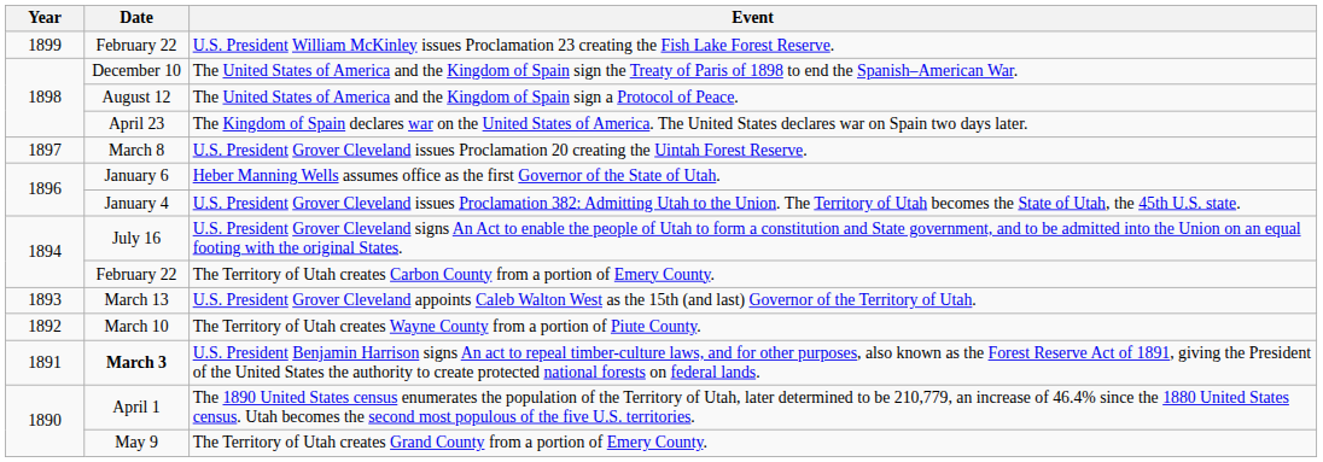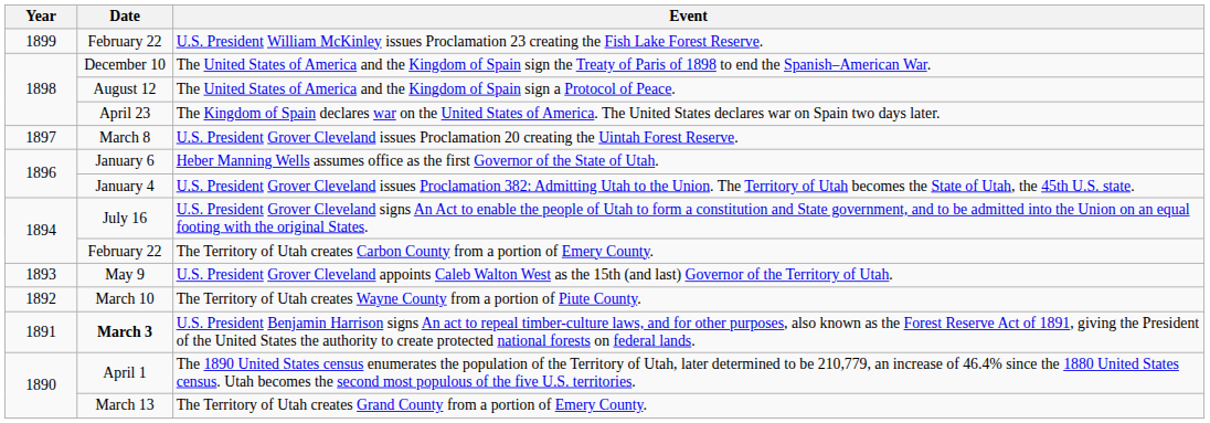row 11 | Date: March 13 -> May 9
row 15 | Date: May 9 -> March 13
